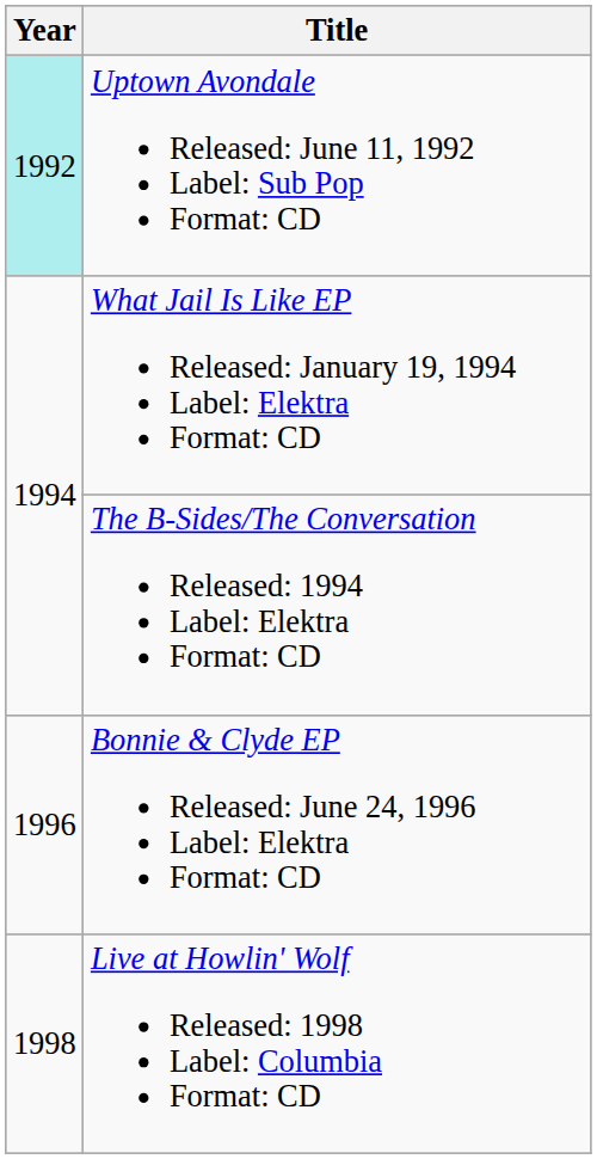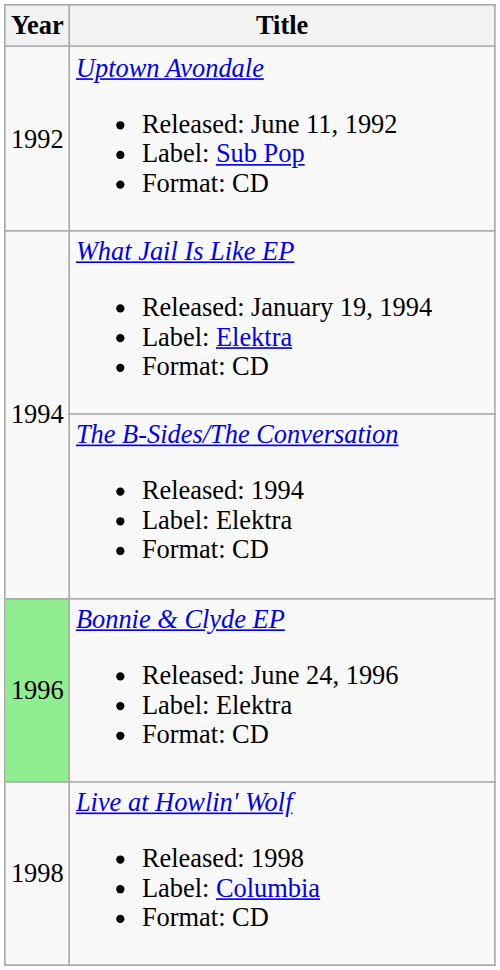row 2 | Year: paleturquoise background -> no background
row 5 | Year: no background -> lightgreen background
